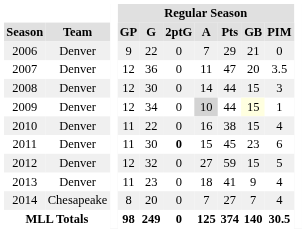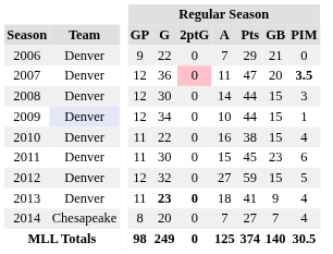2007 | Regular Season / 2ptG: no background -> pink background
2007 | Regular Season / PIM: normal -> bold
2009 | Team: no background -> lavender background
2009 | Regular Season / A: lightgrey background -> no background
2009 | Regular Season / GB: lightyellow background -> no background
2011 | Regular Season / 2ptG: bold -> normal
2013 | Regular Season / G: normal -> bold
2013 | Regular Season / 2ptG: normal -> bold
